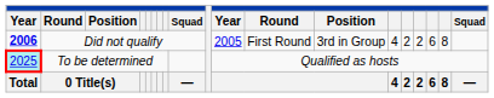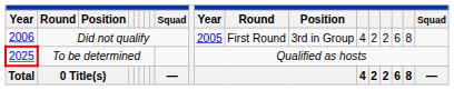Did not qualify | column 1: bold -> normal
To be determined | column 1: paleturquoise background -> no background
